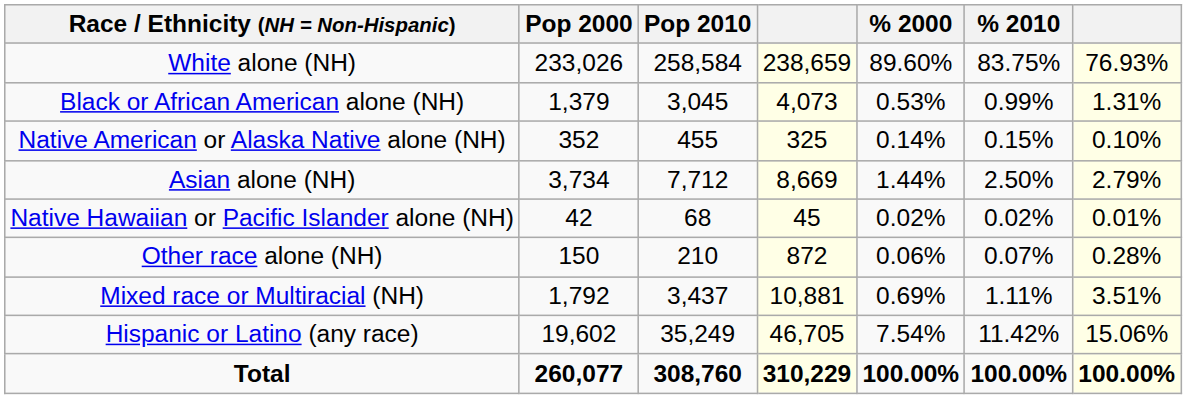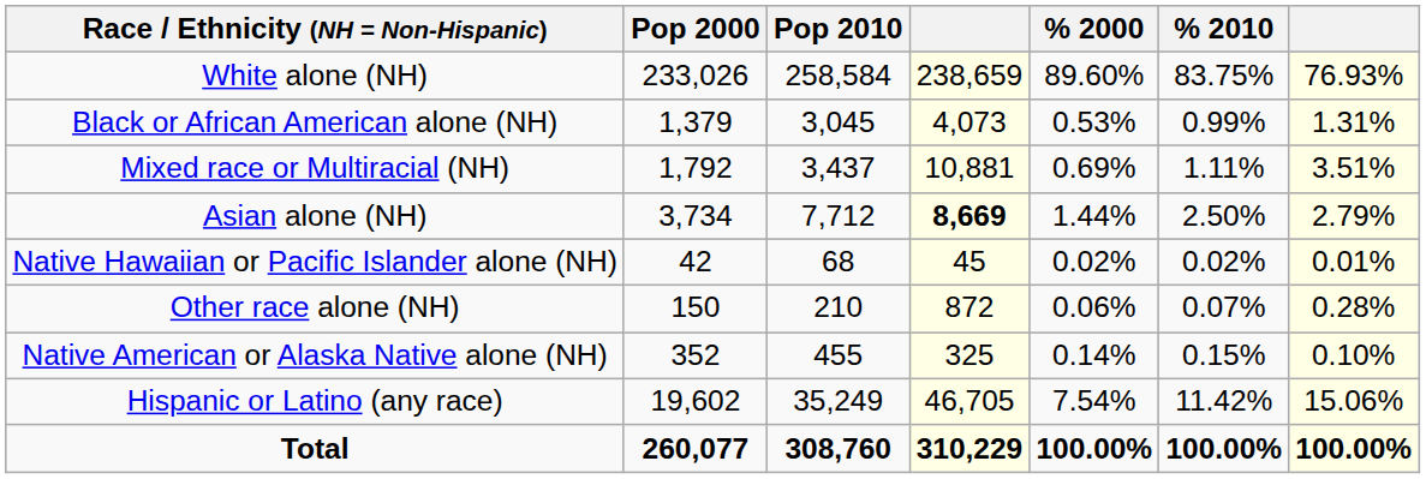rows swapped: Native American or Alaska Native alone (NH) <-> Mixed race or Multiracial (NH)
Asian alone (NH) | column 4: normal -> bold
